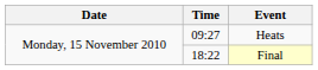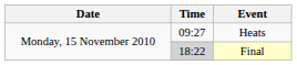Final | Time: no background -> lightgrey background
